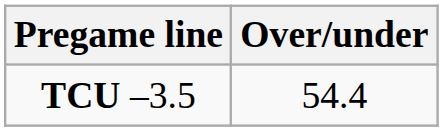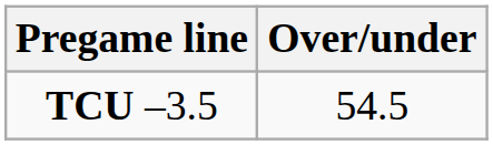TCU –3.5 | Over/under: 54.4 -> 54.5
